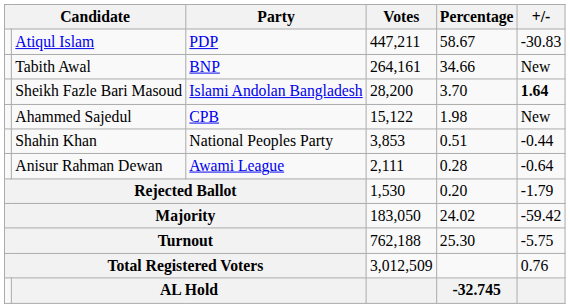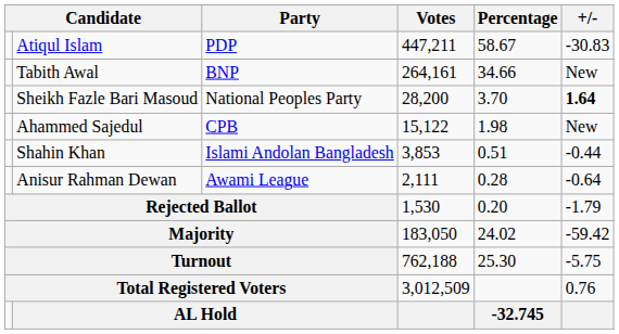Sheikh Fazle Bari Masoud | Party: Islami Andolan Bangladesh -> National Peoples Party
Shahin Khan | Party: National Peoples Party -> Islami Andolan Bangladesh
